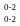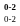row 1 | column 1: normal -> bold
